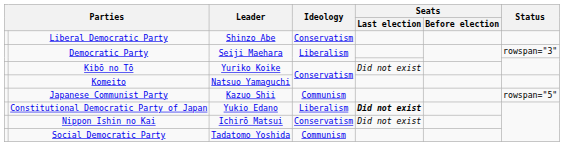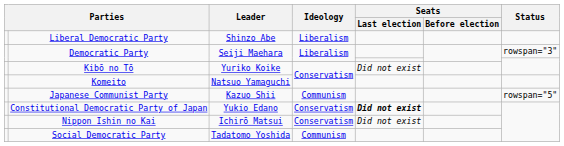Liberal Democratic Party | Ideology: Conservatism -> Liberalism
Constitutional Democratic Party of Japan | Ideology: Liberalism -> Conservatism
